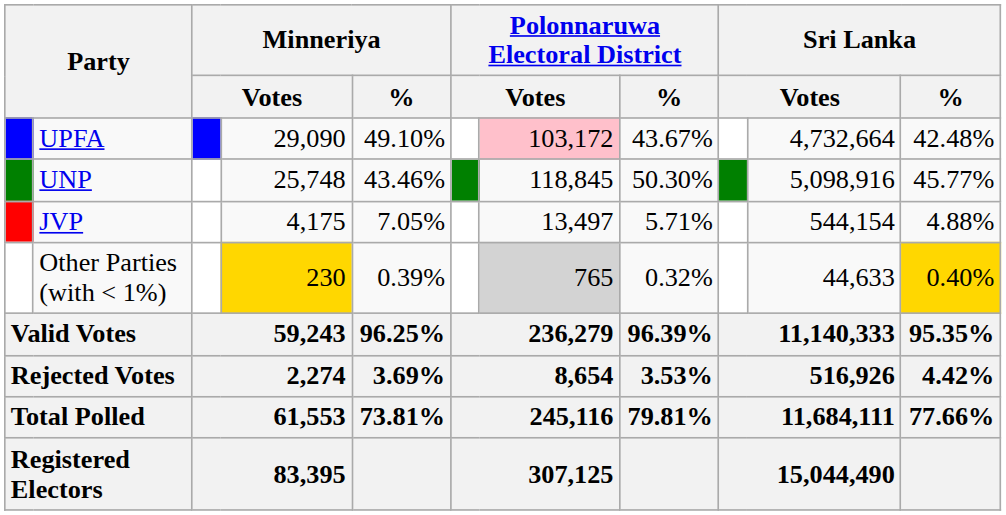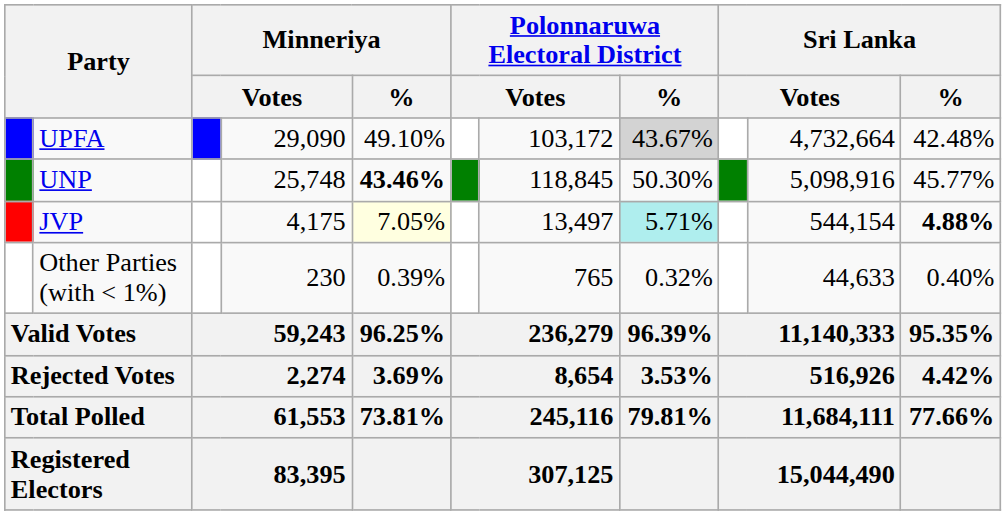UPFA | column 7: pink background -> no background
UPFA | Polonnaruwa Electoral District / %: no background -> lightgrey background
UNP | Minneriya / %: normal -> bold
JVP | Minneriya / %: no background -> lightyellow background
JVP | Polonnaruwa Electoral District / %: no background -> paleturquoise background
JVP | Sri Lanka / %: normal -> bold
Other Parties (with < 1%) | column 4: gold background -> no background
Other Parties (with < 1%) | column 7: lightgrey background -> no background
Other Parties (with < 1%) | Sri Lanka / %: gold background -> no background
